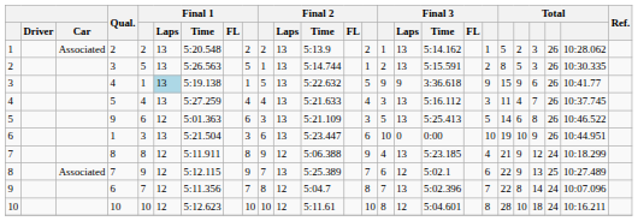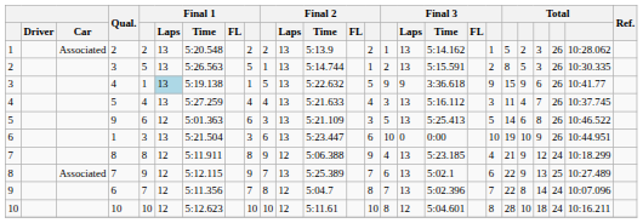row 10 | Final 3 / Laps: 12 -> 13
